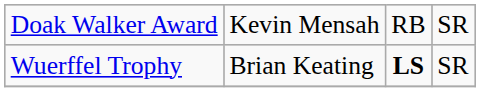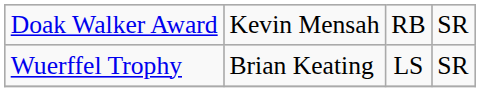Wuerffel Trophy | column 3: bold -> normal
